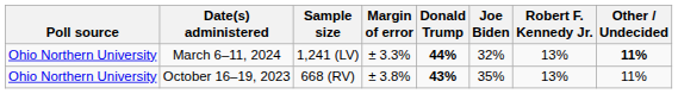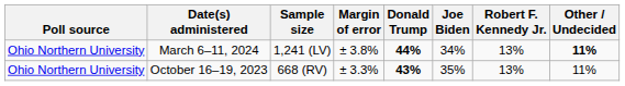March 6–11, 2024 | Margin of error: ± 3.3% -> ± 3.8%
March 6–11, 2024 | Joe Biden: 32% -> 34%
October 16–19, 2023 | Margin of error: ± 3.8% -> ± 3.3%
